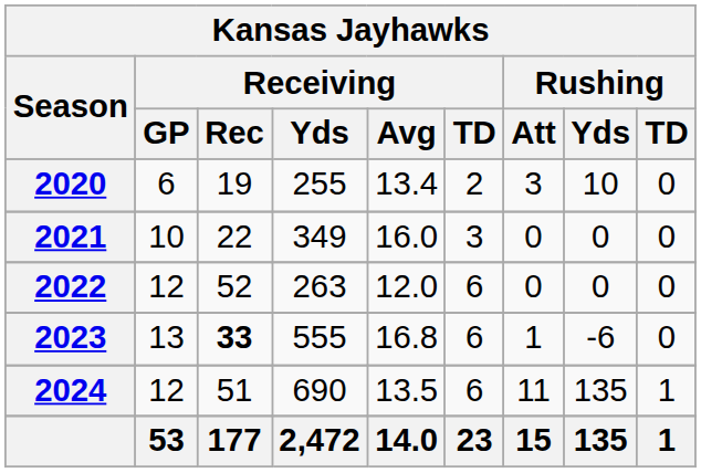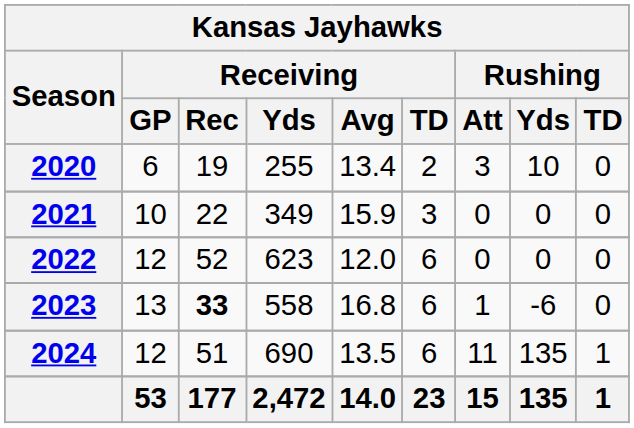2021 | Receiving / Avg: 16.0 -> 15.9
2022 | Receiving / Yds: 263 -> 623
2023 | Receiving / Yds: 555 -> 558
